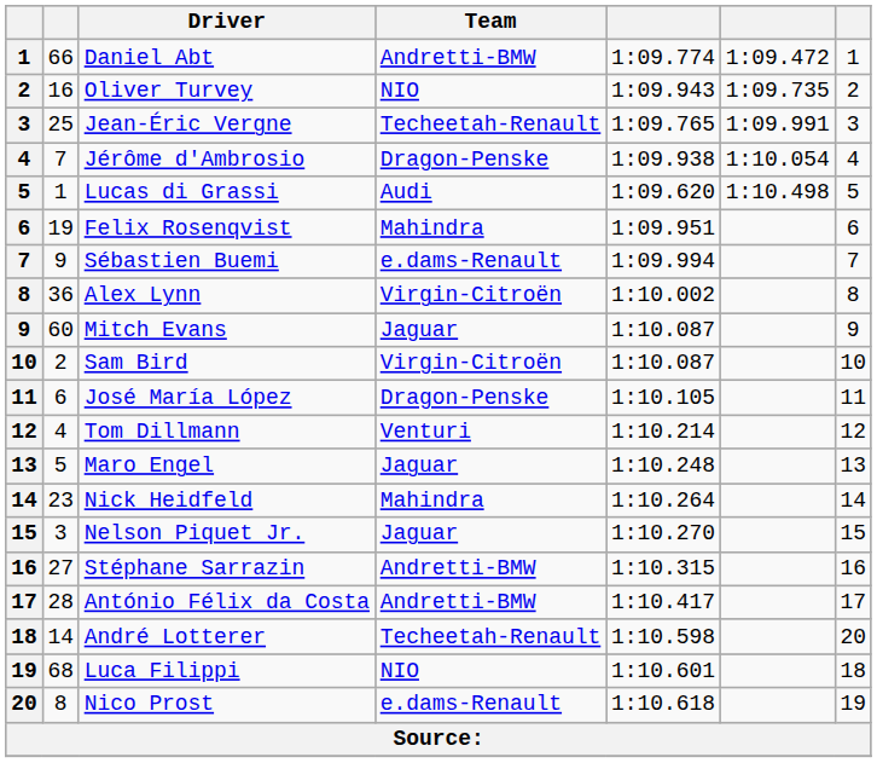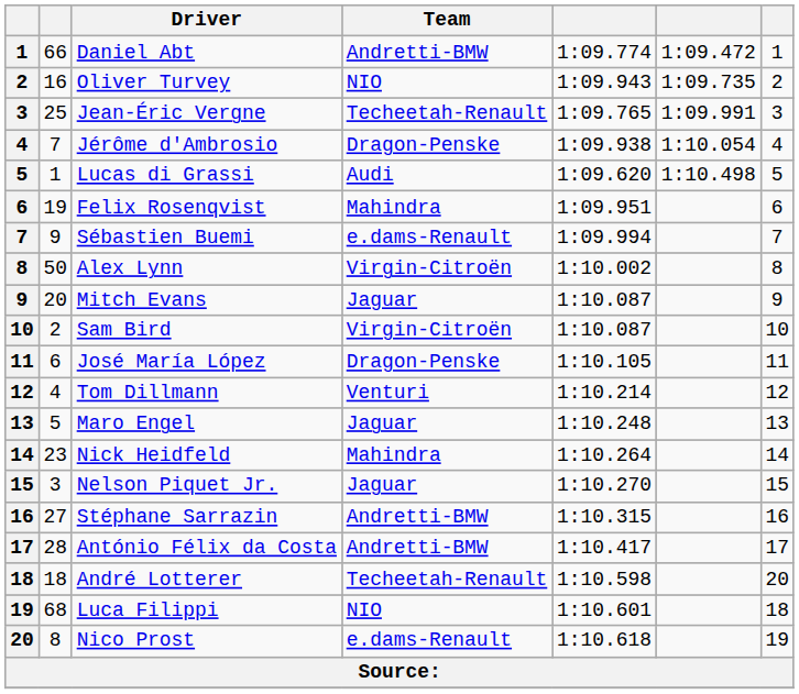Alex Lynn | column 2: 36 -> 50
Mitch Evans | column 2: 60 -> 20
André Lotterer | column 2: 14 -> 18
